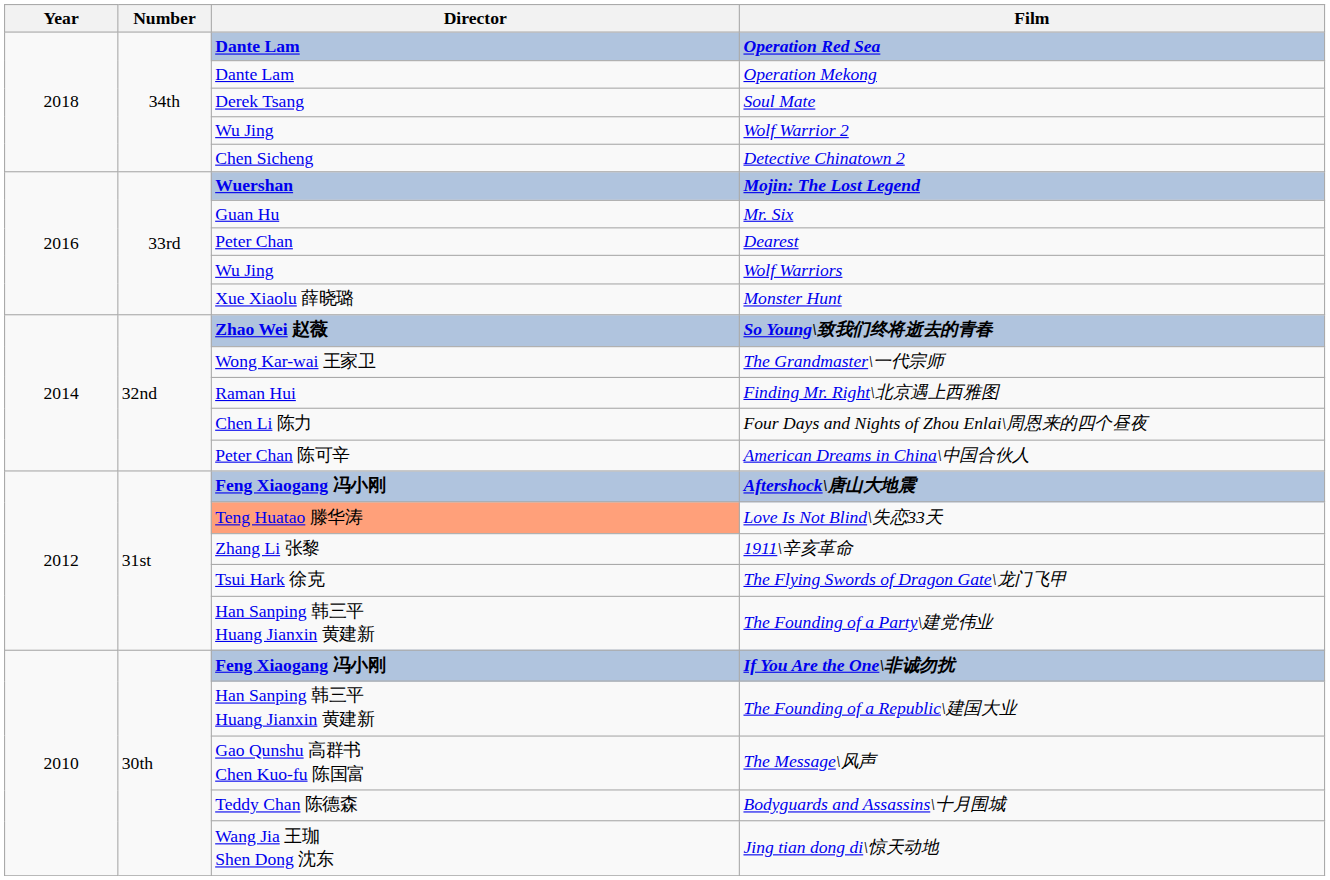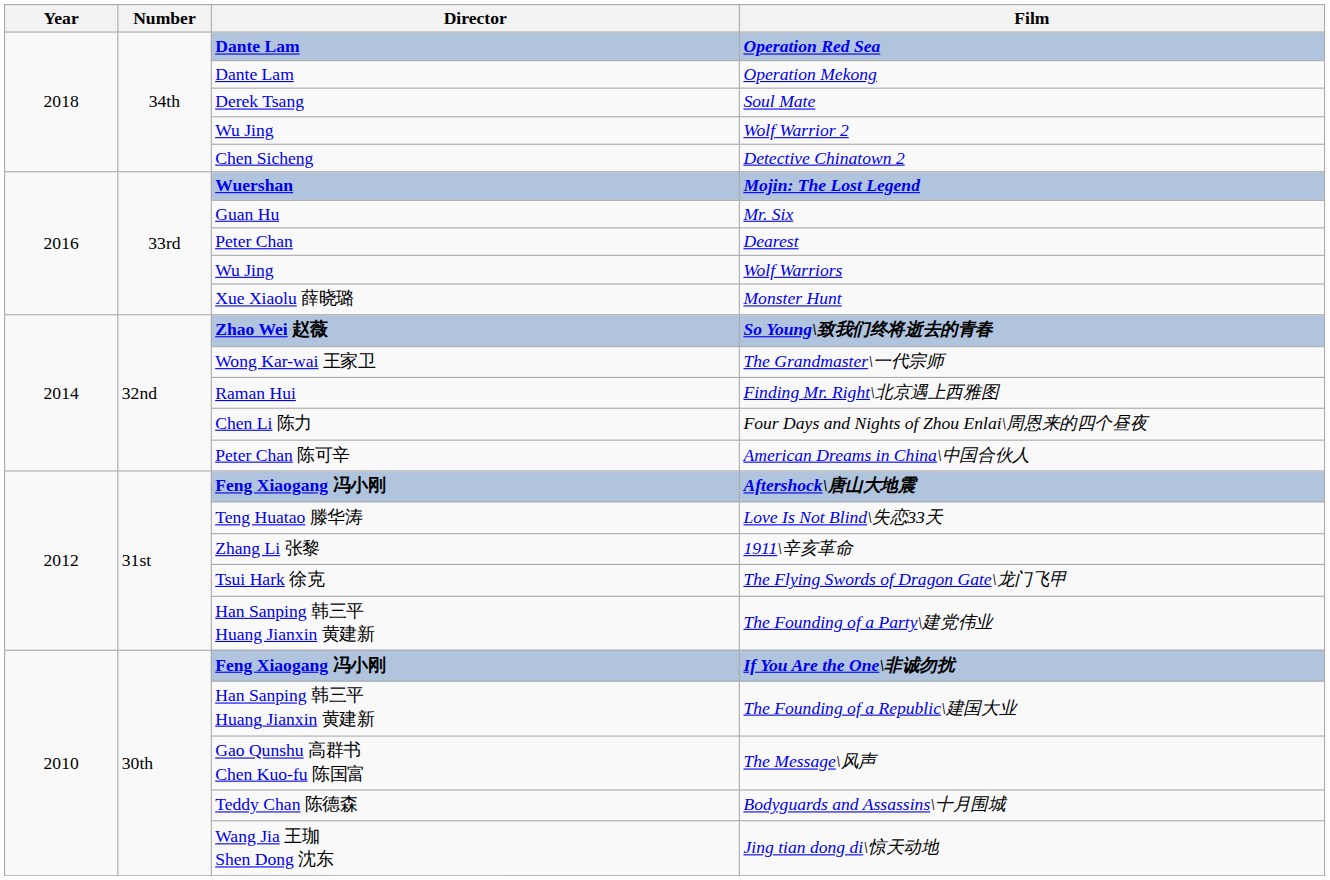Love Is Not Blind\失恋33天 | Director: lightsalmon background -> no background
